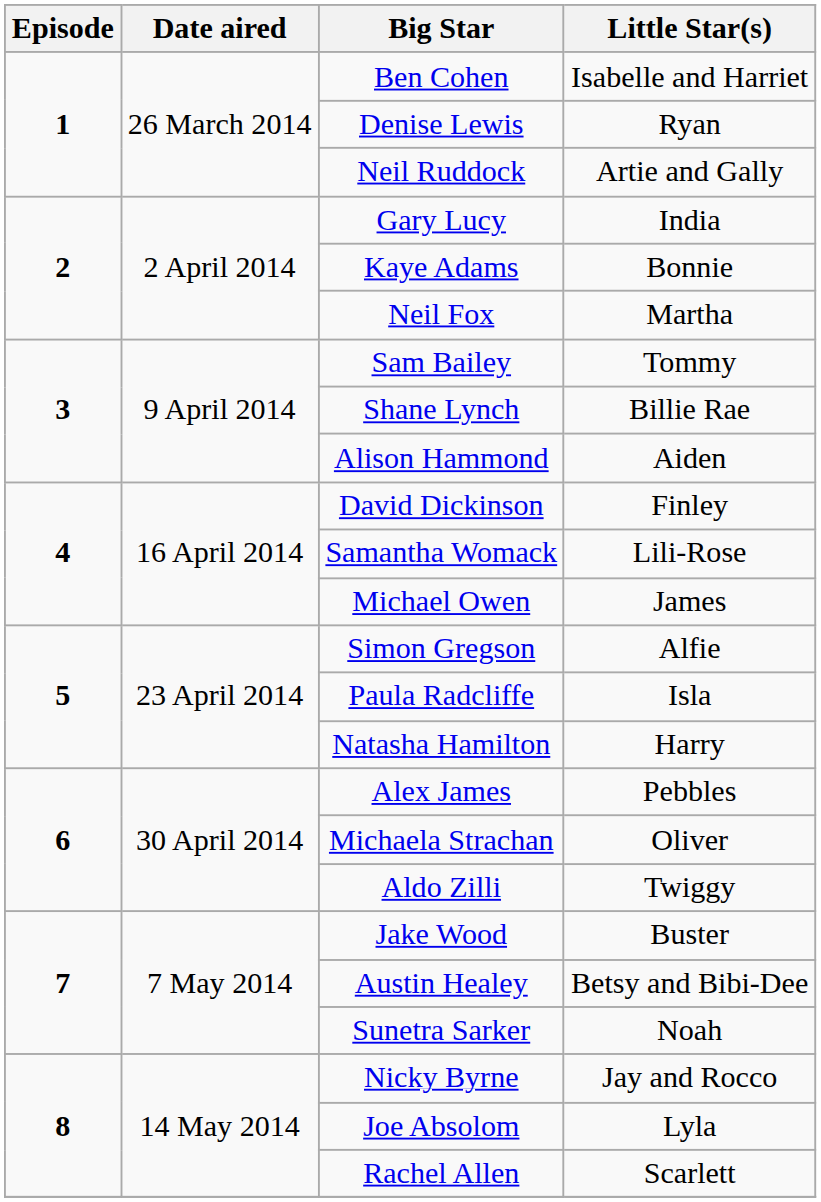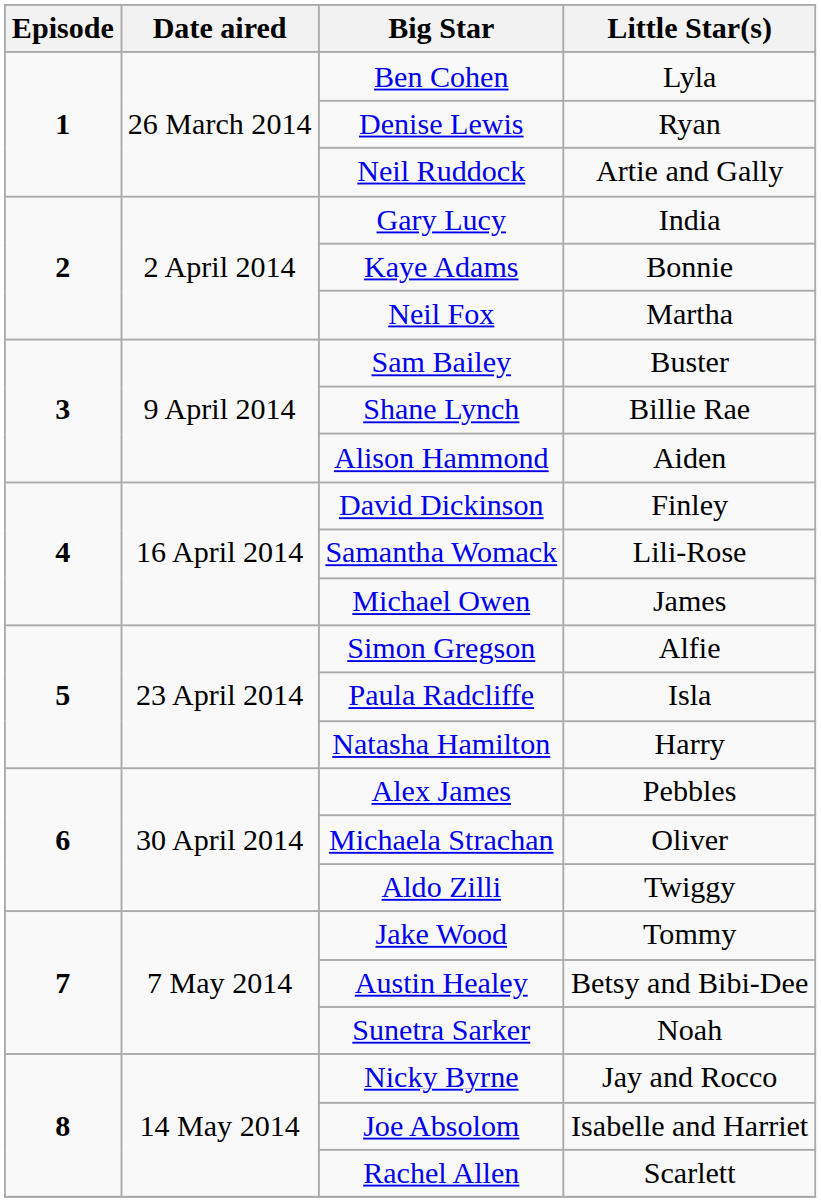Ben Cohen | Little Star(s): Isabelle and Harriet -> Lyla
Sam Bailey | Little Star(s): Tommy -> Buster
Jake Wood | Little Star(s): Buster -> Tommy
Joe Absolom | Little Star(s): Lyla -> Isabelle and Harriet
